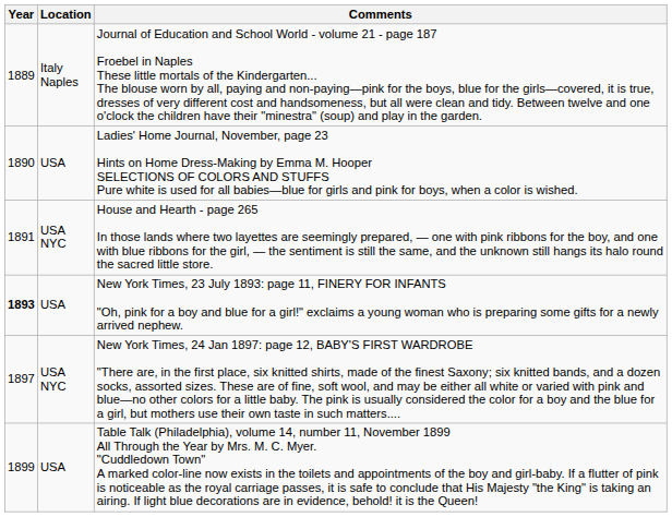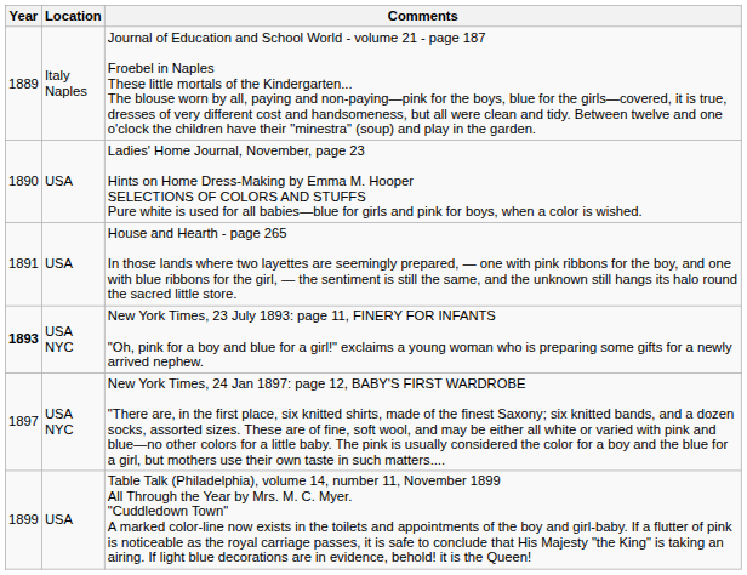row 4 | Location: USA NYC -> USA
row 5 | Location: USA -> USA NYC
